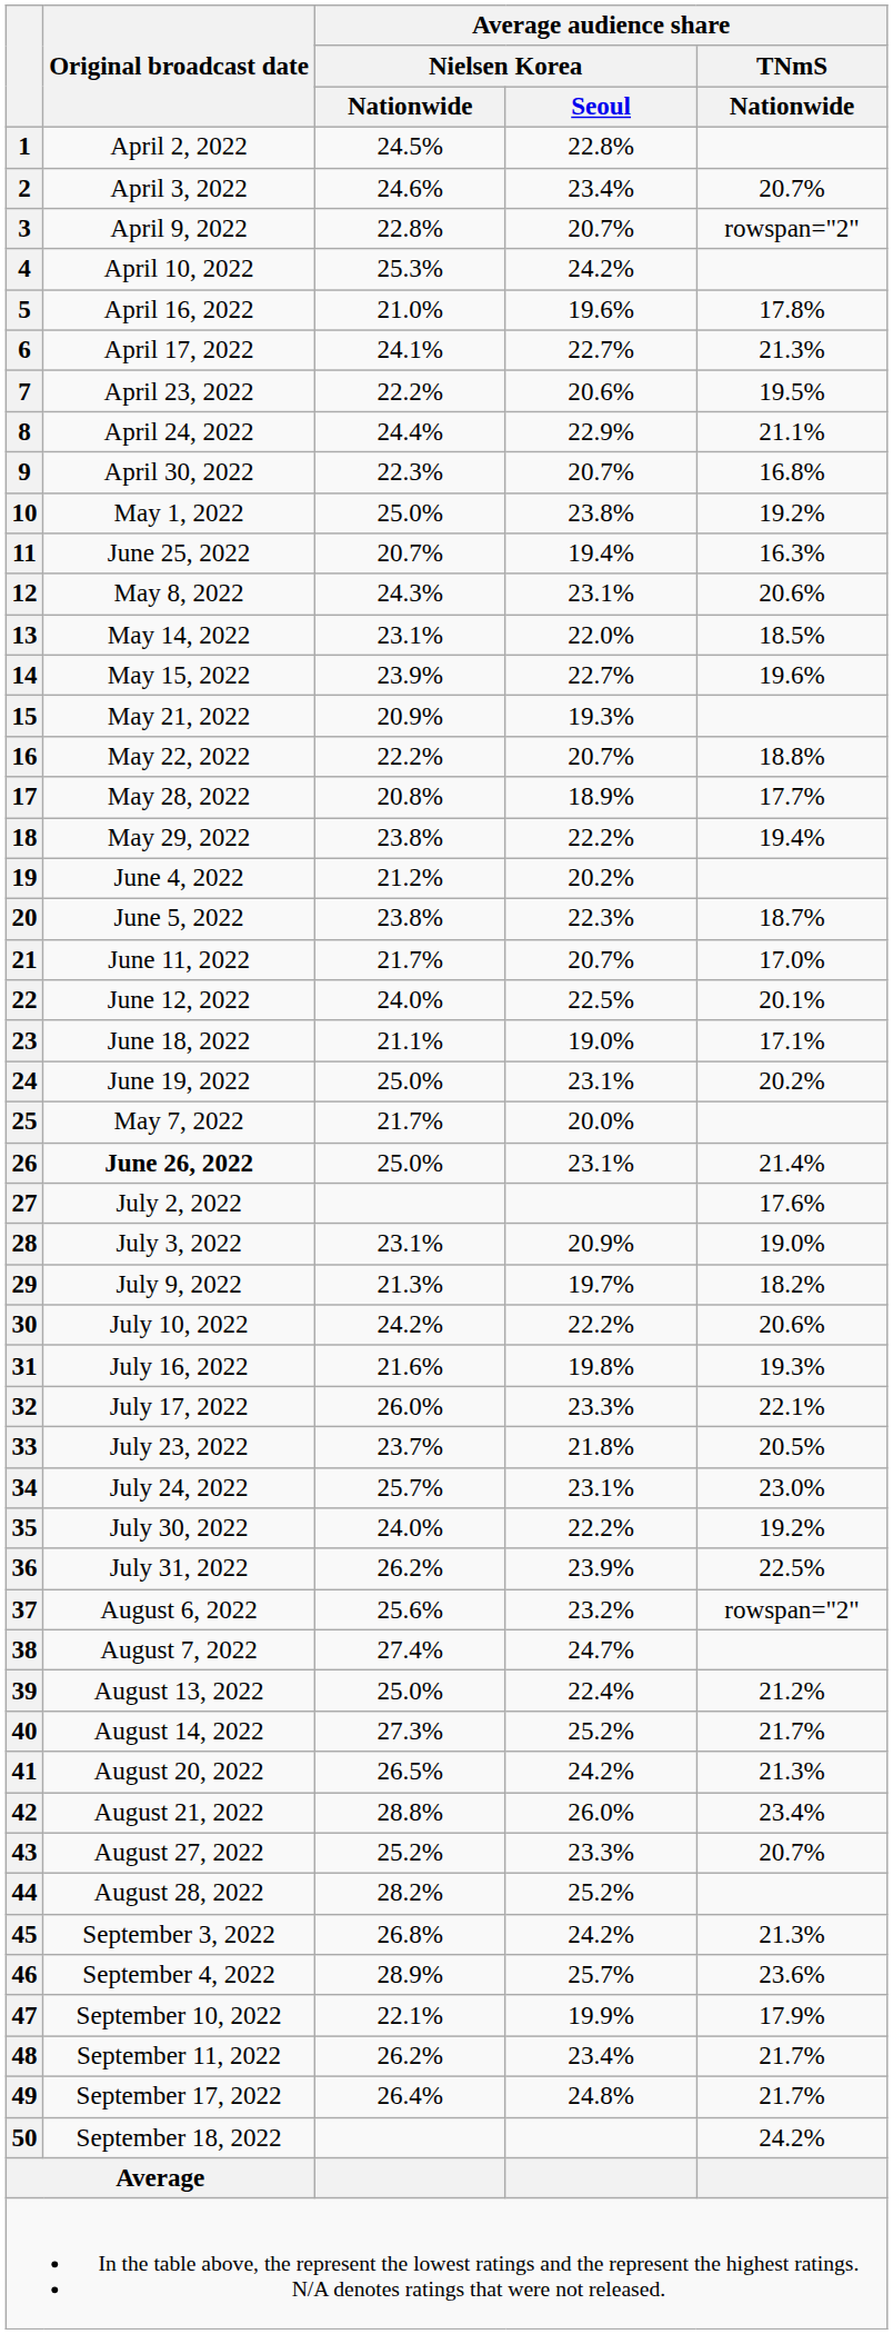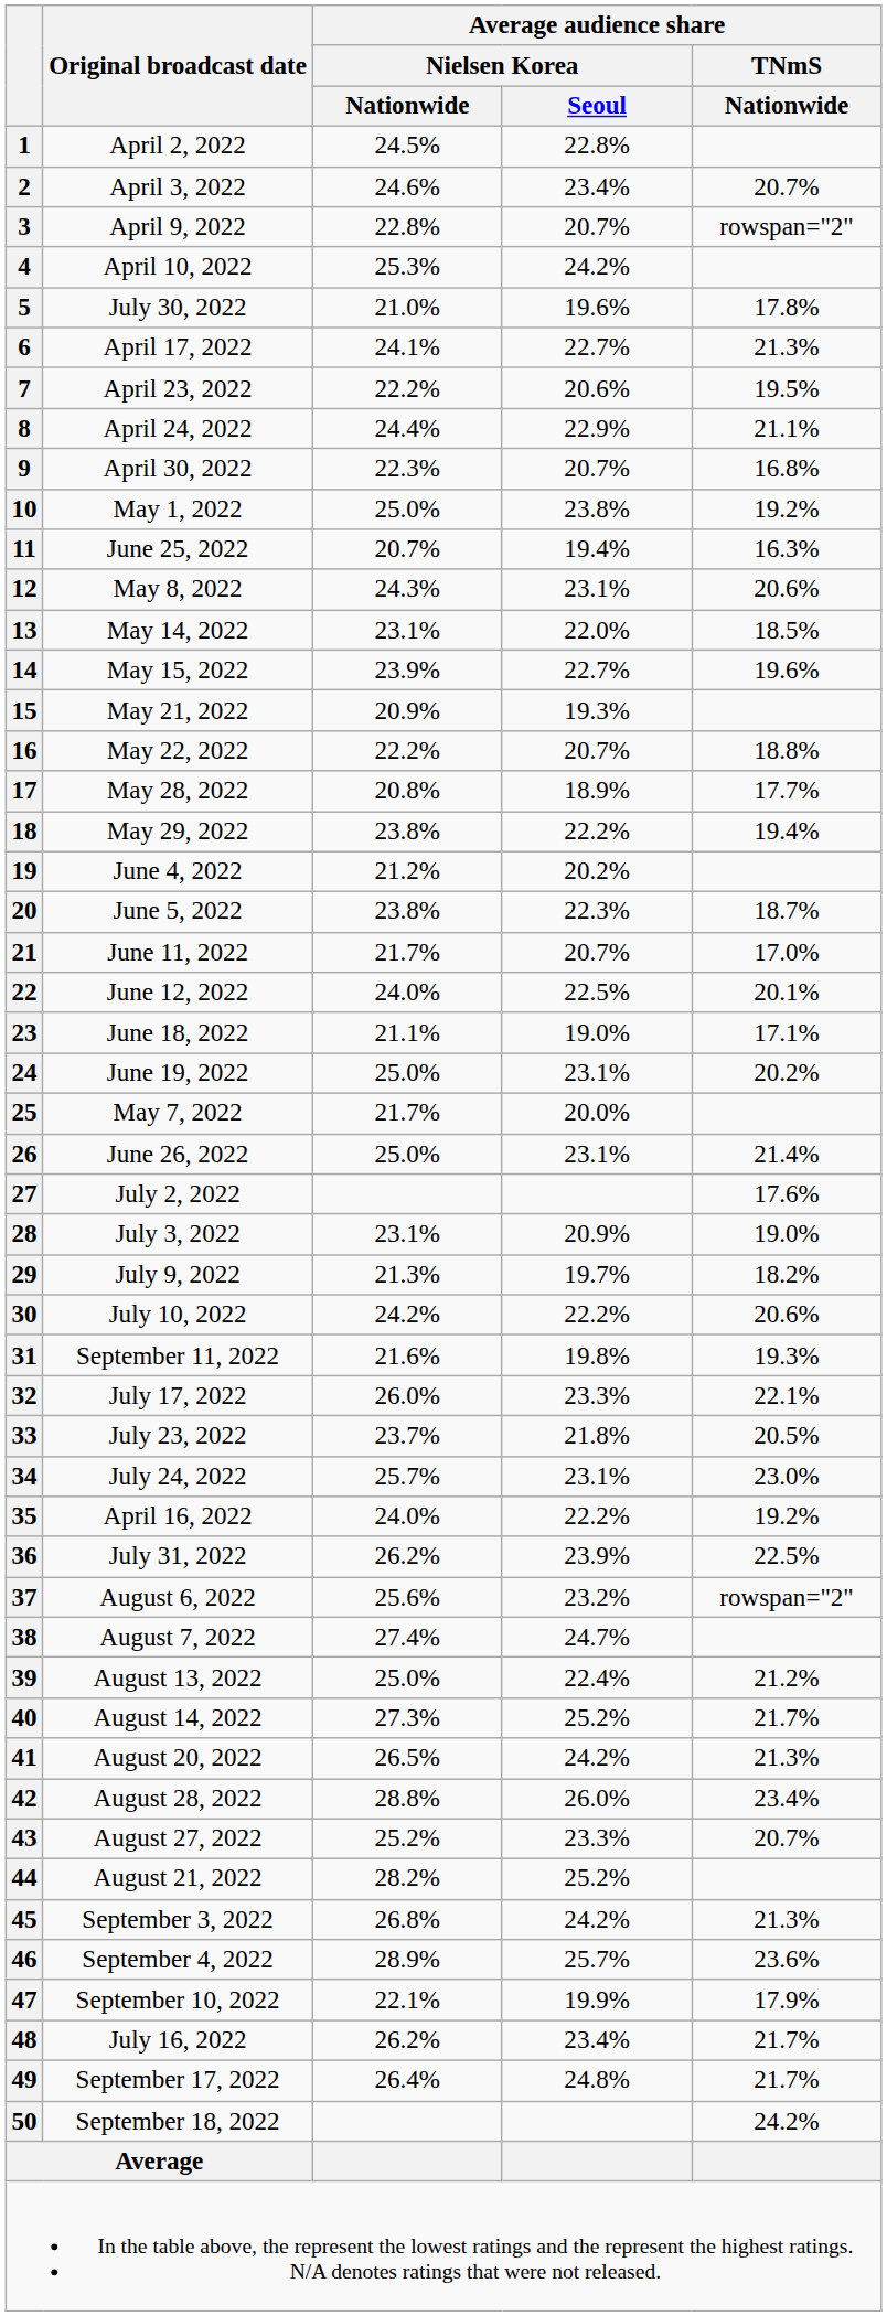5 | Original broadcast date: April 16, 2022 -> July 30, 2022
26 | Original broadcast date: bold -> normal
31 | Original broadcast date: July 16, 2022 -> September 11, 2022
35 | Original broadcast date: July 30, 2022 -> April 16, 2022
42 | Original broadcast date: August 21, 2022 -> August 28, 2022
44 | Original broadcast date: August 28, 2022 -> August 21, 2022
48 | Original broadcast date: September 11, 2022 -> July 16, 2022
